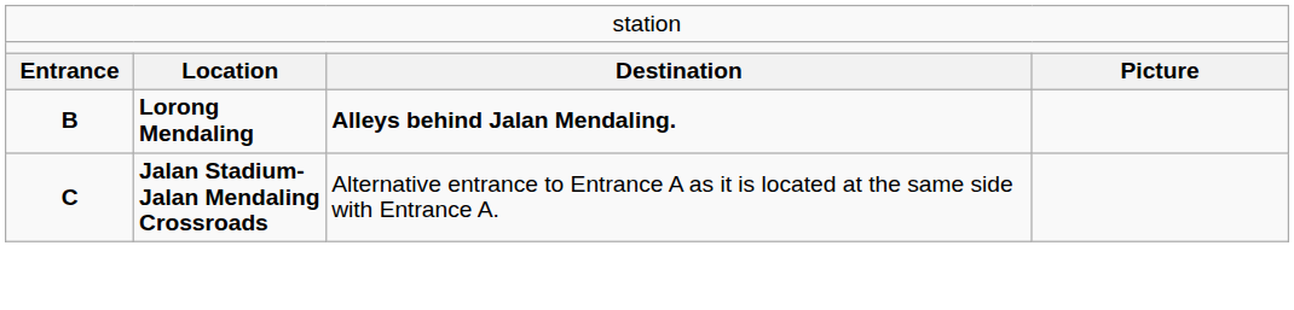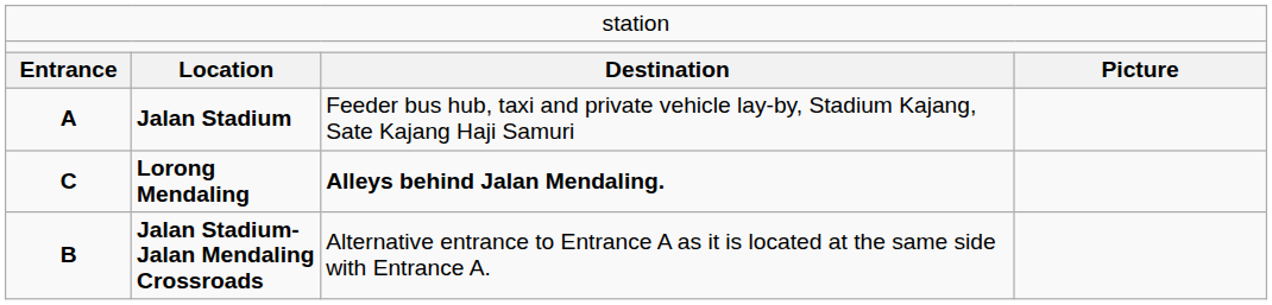+ row: A | Jalan Stadium | Feeder bus hub, taxi and private vehicle lay-by, Stadium Kajang, Sate Kajang Haji Samuri
Lorong Mendaling | column 1: B -> C
Jalan Stadium-Jalan Mendaling Crossroads | column 1: C -> B
